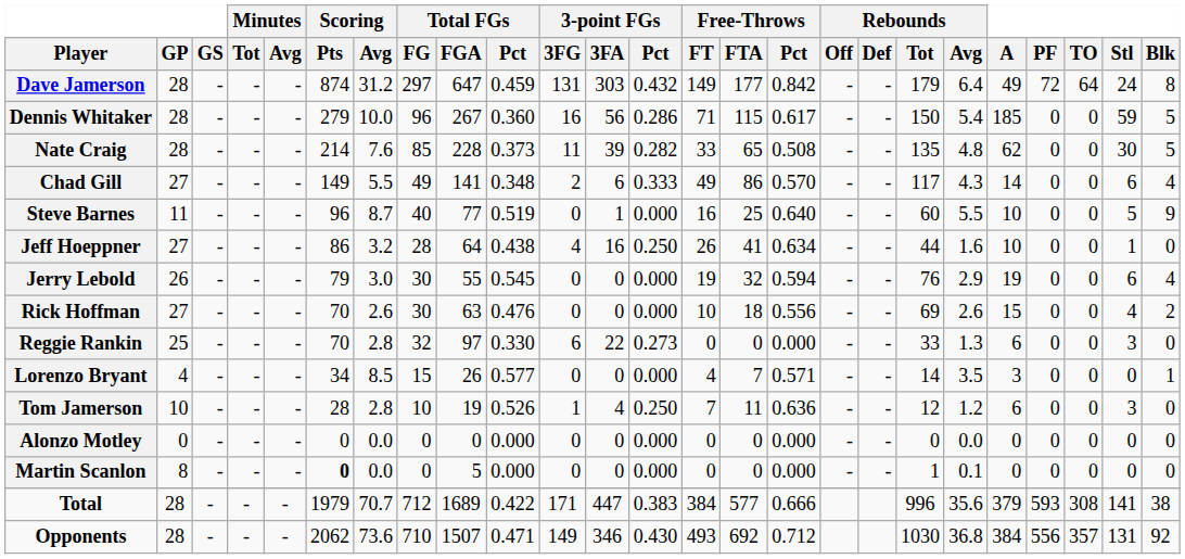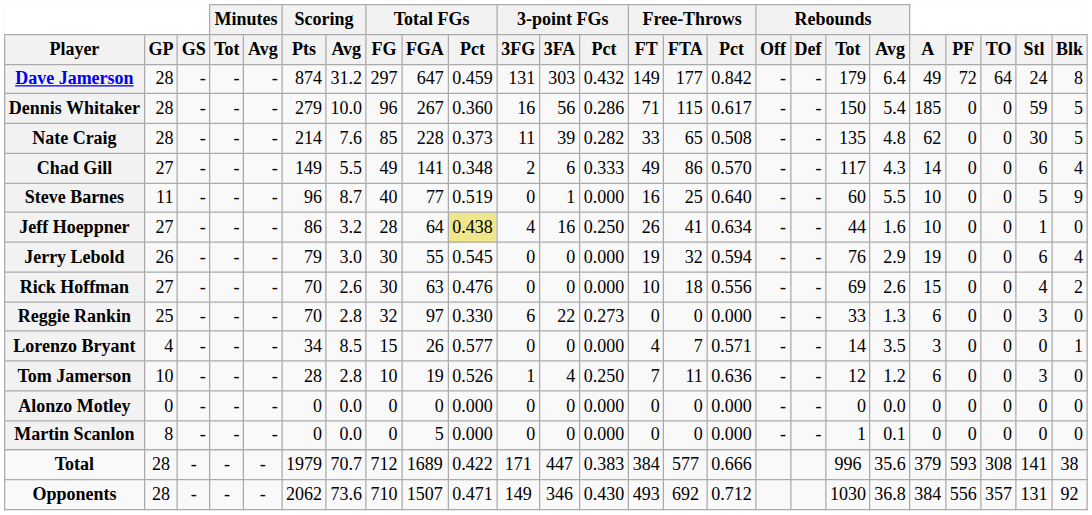Jeff Hoeppner | Total FGs / Pct: no background -> khaki background
Martin Scanlon | Scoring / Pts: bold -> normal
